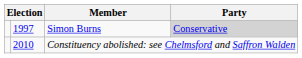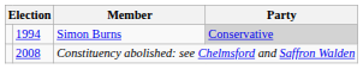Simon Burns | column 2: 1997 -> 1994
Constituency abolished: see Chelmsford and Saffron Walden | column 2: 2010 -> 2008
